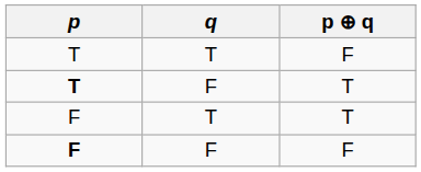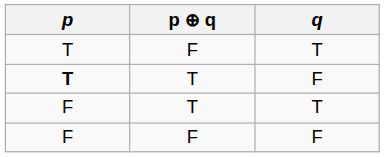columns swapped: q <-> p ⊕ q
row 5 | p: bold -> normal
